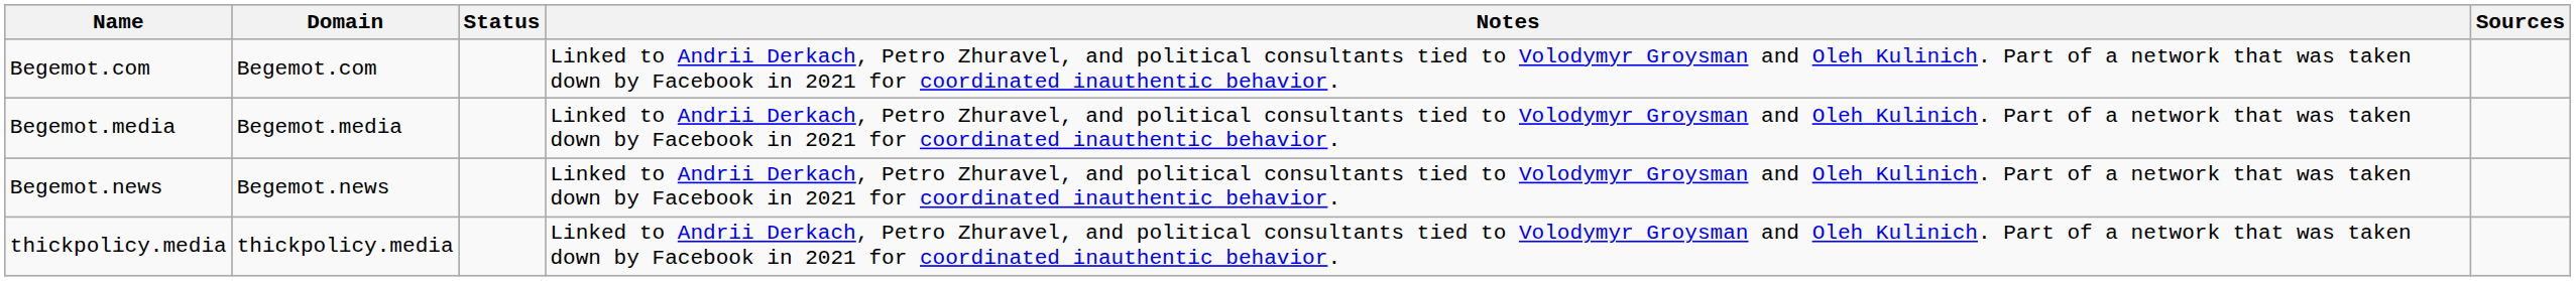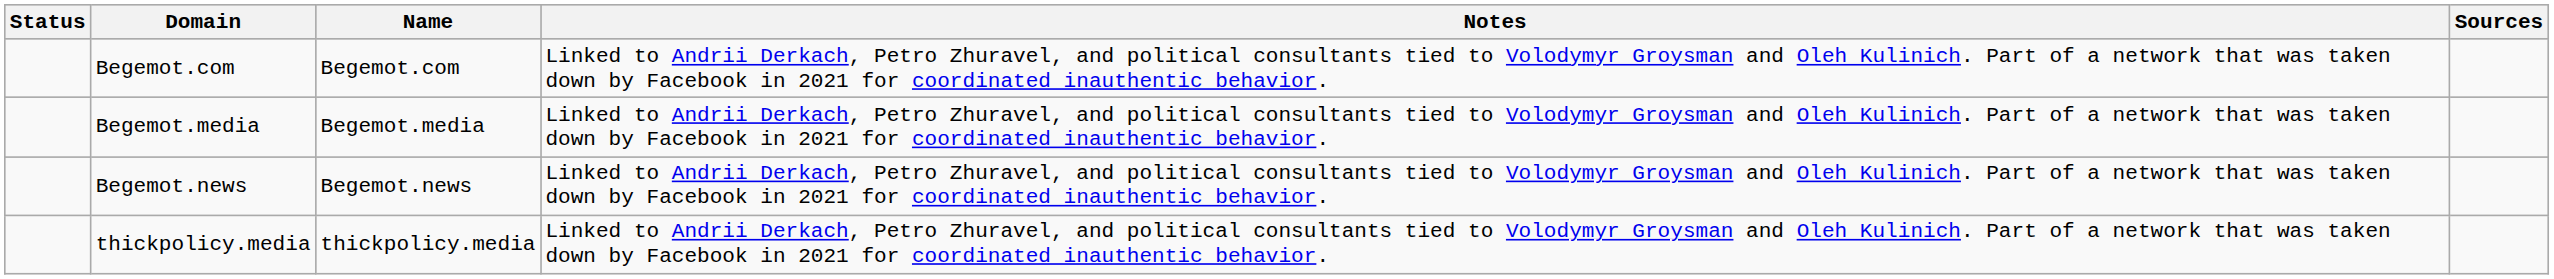columns swapped: Name <-> Status
